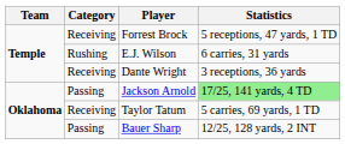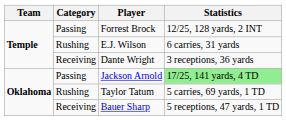Forrest Brock | Category: Receiving -> Passing
Forrest Brock | Statistics: 5 receptions, 47 yards, 1 TD -> 12/25, 128 yards, 2 INT
Taylor Tatum | Category: Receiving -> Rushing
Bauer Sharp | Category: Passing -> Receiving
Bauer Sharp | Statistics: 12/25, 128 yards, 2 INT -> 5 receptions, 47 yards, 1 TD
